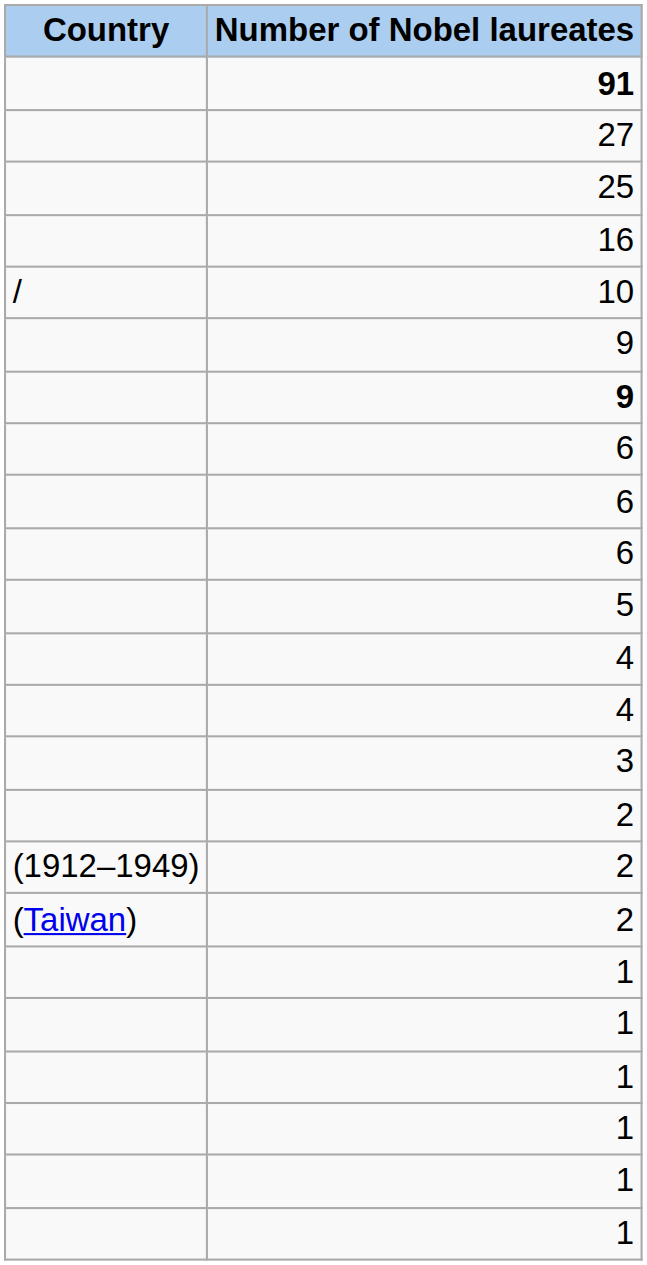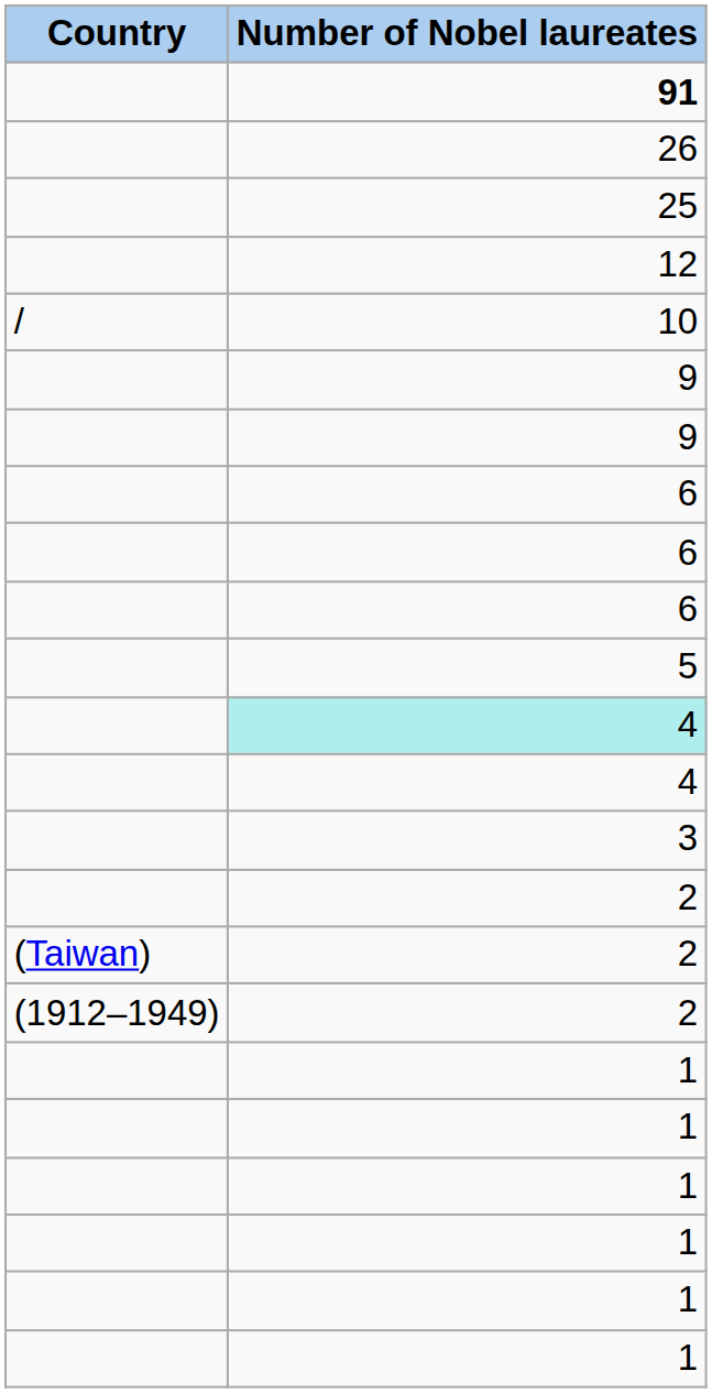row 3 | Number of Nobel laureates: 27 -> 26
row 5 | Number of Nobel laureates: 16 -> 12
row 8 | Number of Nobel laureates: bold -> normal
row 13 | Number of Nobel laureates: no background -> paleturquoise background
row 17 | Country: (1912–1949) -> (Taiwan)
row 18 | Country: (Taiwan) -> (1912–1949)
